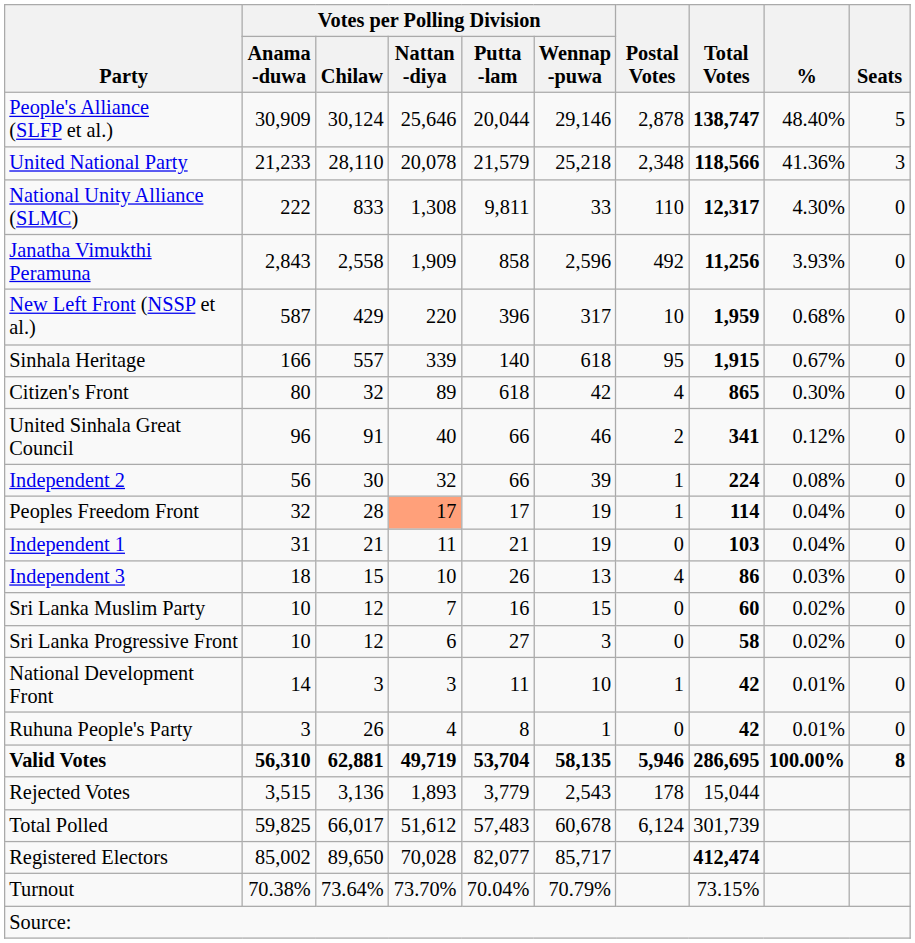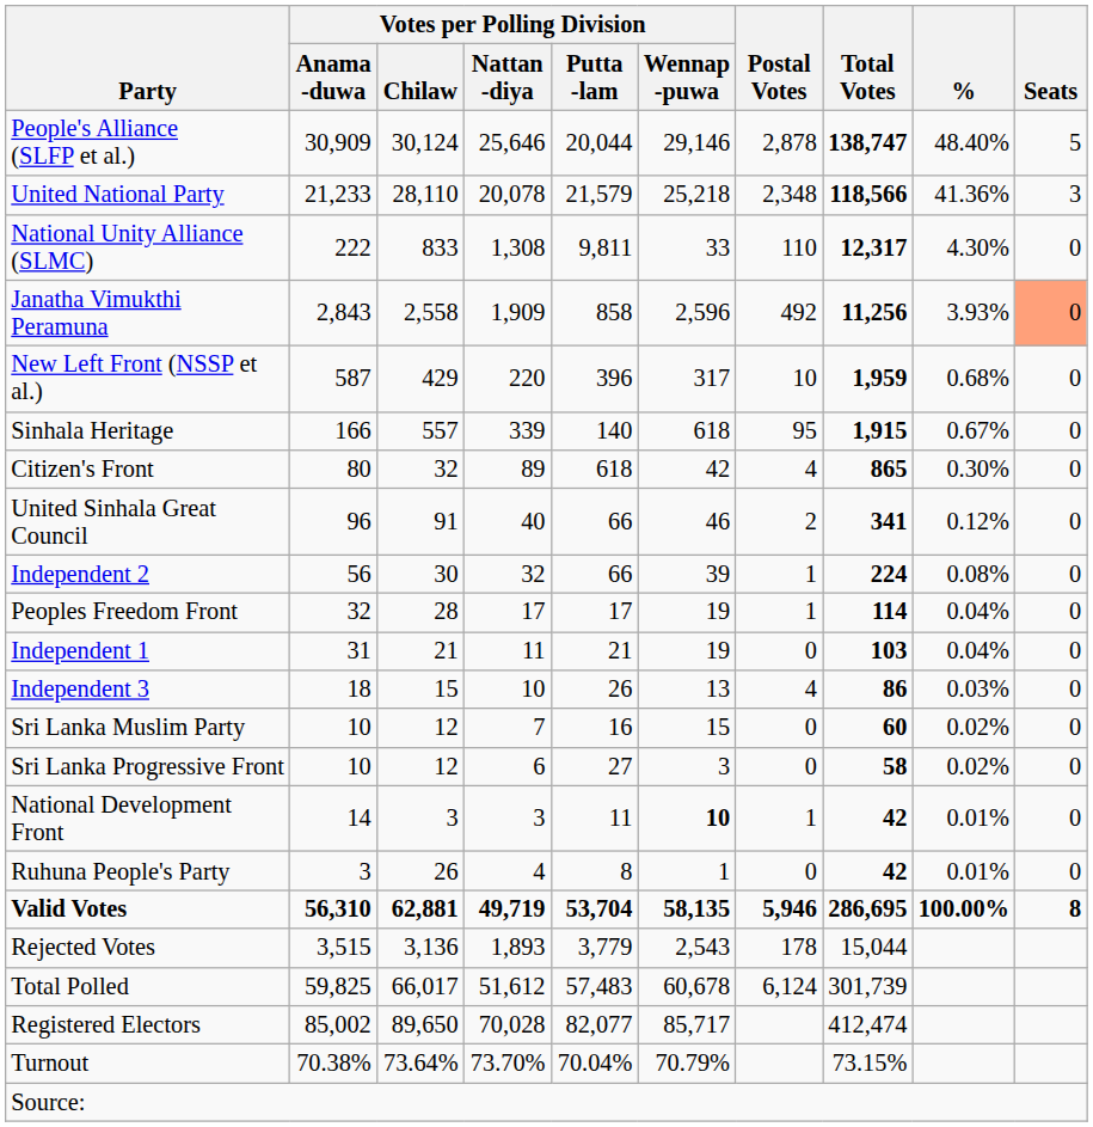Janatha Vimukthi Peramuna | Seats: no background -> lightsalmon background
Peoples Freedom Front | Votes per Polling Division / Nattan -diya: lightsalmon background -> no background
National Development Front | Votes per Polling Division / Wennap -puwa: normal -> bold
Registered Electors | Total Votes: bold -> normal
